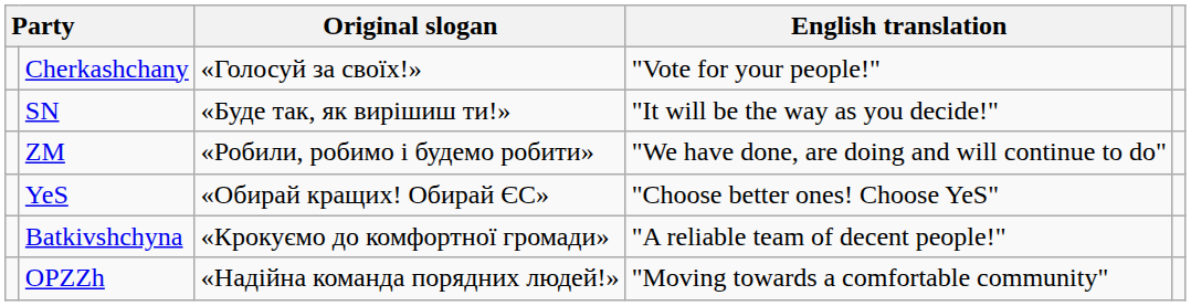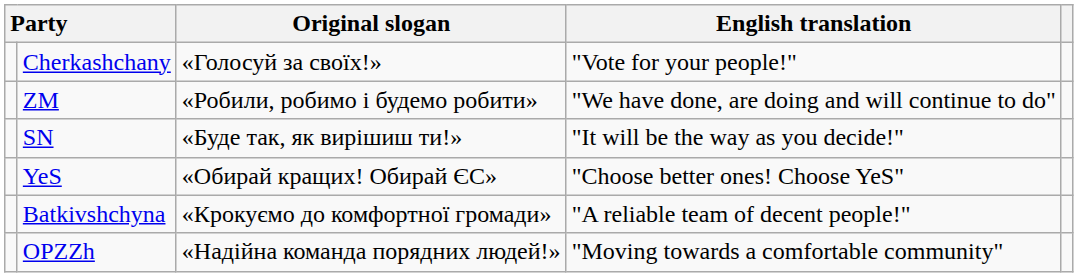rows swapped: SN <-> ZM
